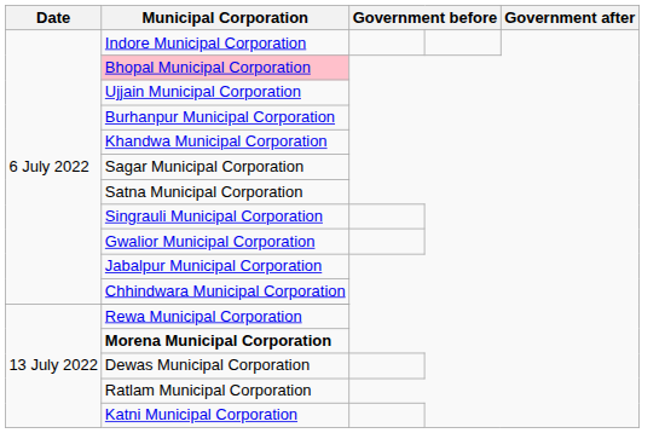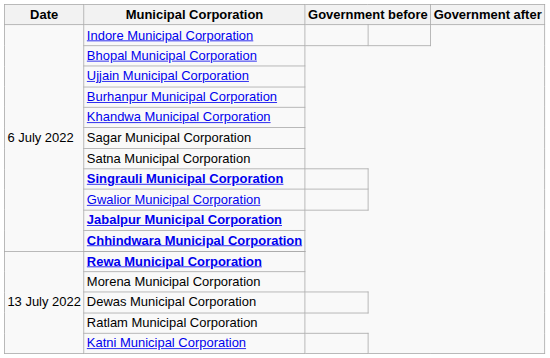Bhopal Municipal Corporation | Municipal Corporation: pink background -> no background
Singrauli Municipal Corporation | Municipal Corporation: normal -> bold
Jabalpur Municipal Corporation | Municipal Corporation: normal -> bold
Chhindwara Municipal Corporation | Municipal Corporation: normal -> bold
Rewa Municipal Corporation | Municipal Corporation: normal -> bold
Morena Municipal Corporation | Municipal Corporation: bold -> normal
